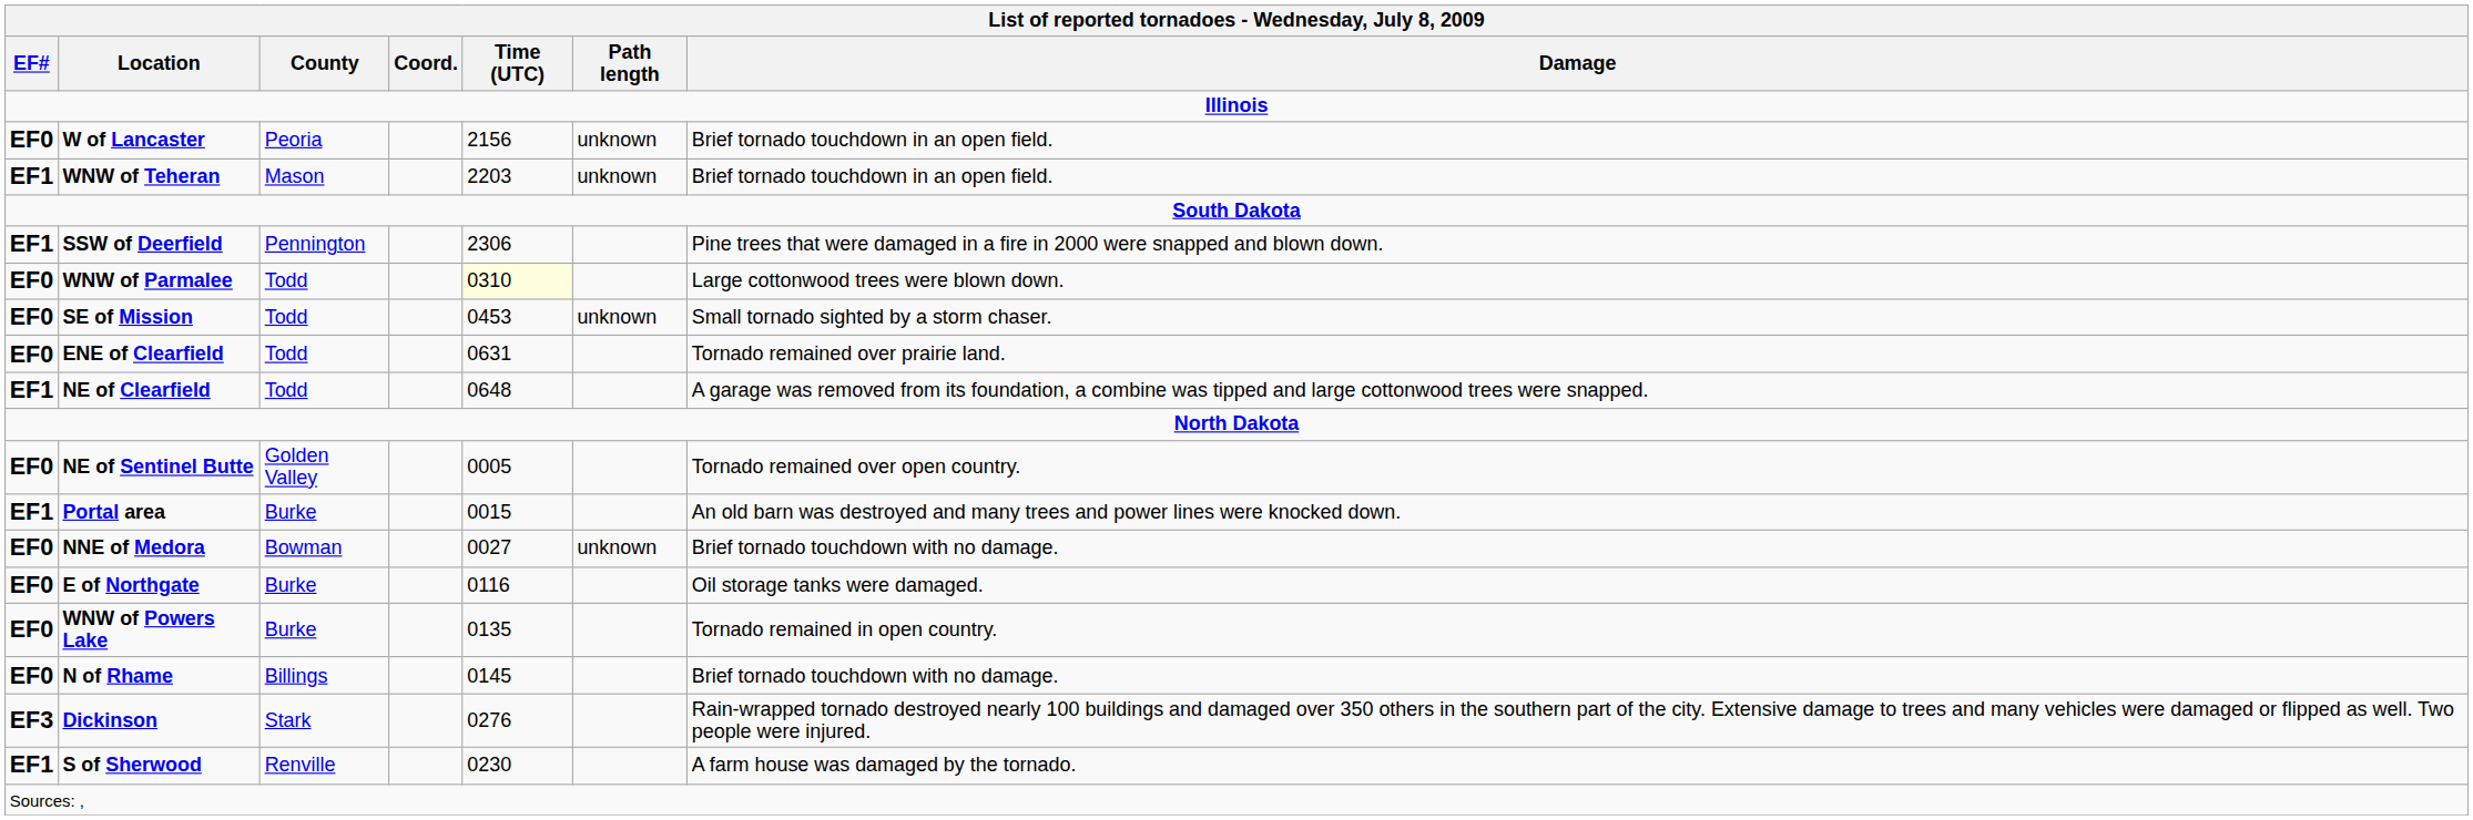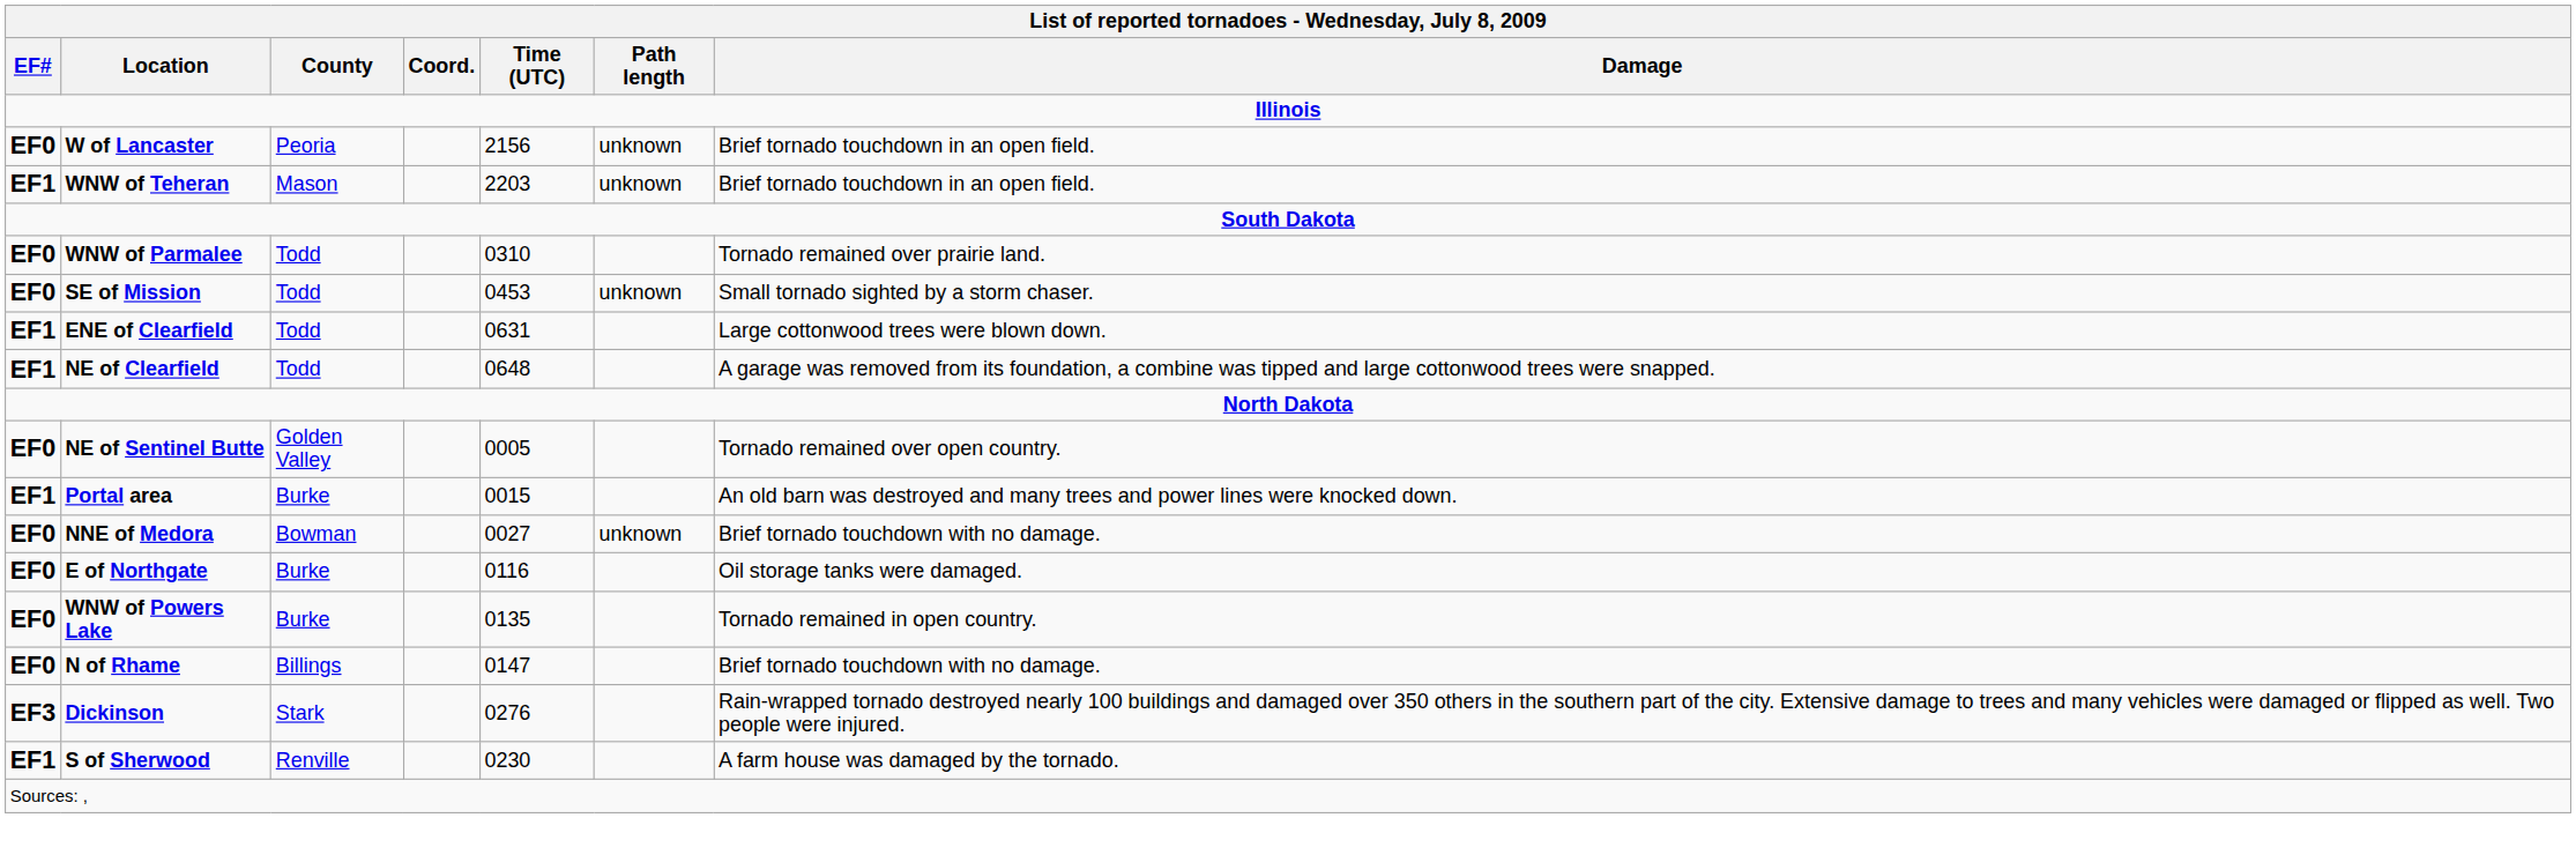- row: EF1 | SSW of Deerfield | Pennington | 2306 | Pine trees that were damaged in a fire in 2000 were snapped and blown down.
WNW of Parmalee | Time (UTC): lightyellow background -> no background
WNW of Parmalee | Damage: Large cottonwood trees were blown down. -> Tornado remained over prairie land.
ENE of Clearfield | EF#: EF0 -> EF1
ENE of Clearfield | Damage: Tornado remained over prairie land. -> Large cottonwood trees were blown down.
N of Rhame | Time (UTC): 0145 -> 0147
